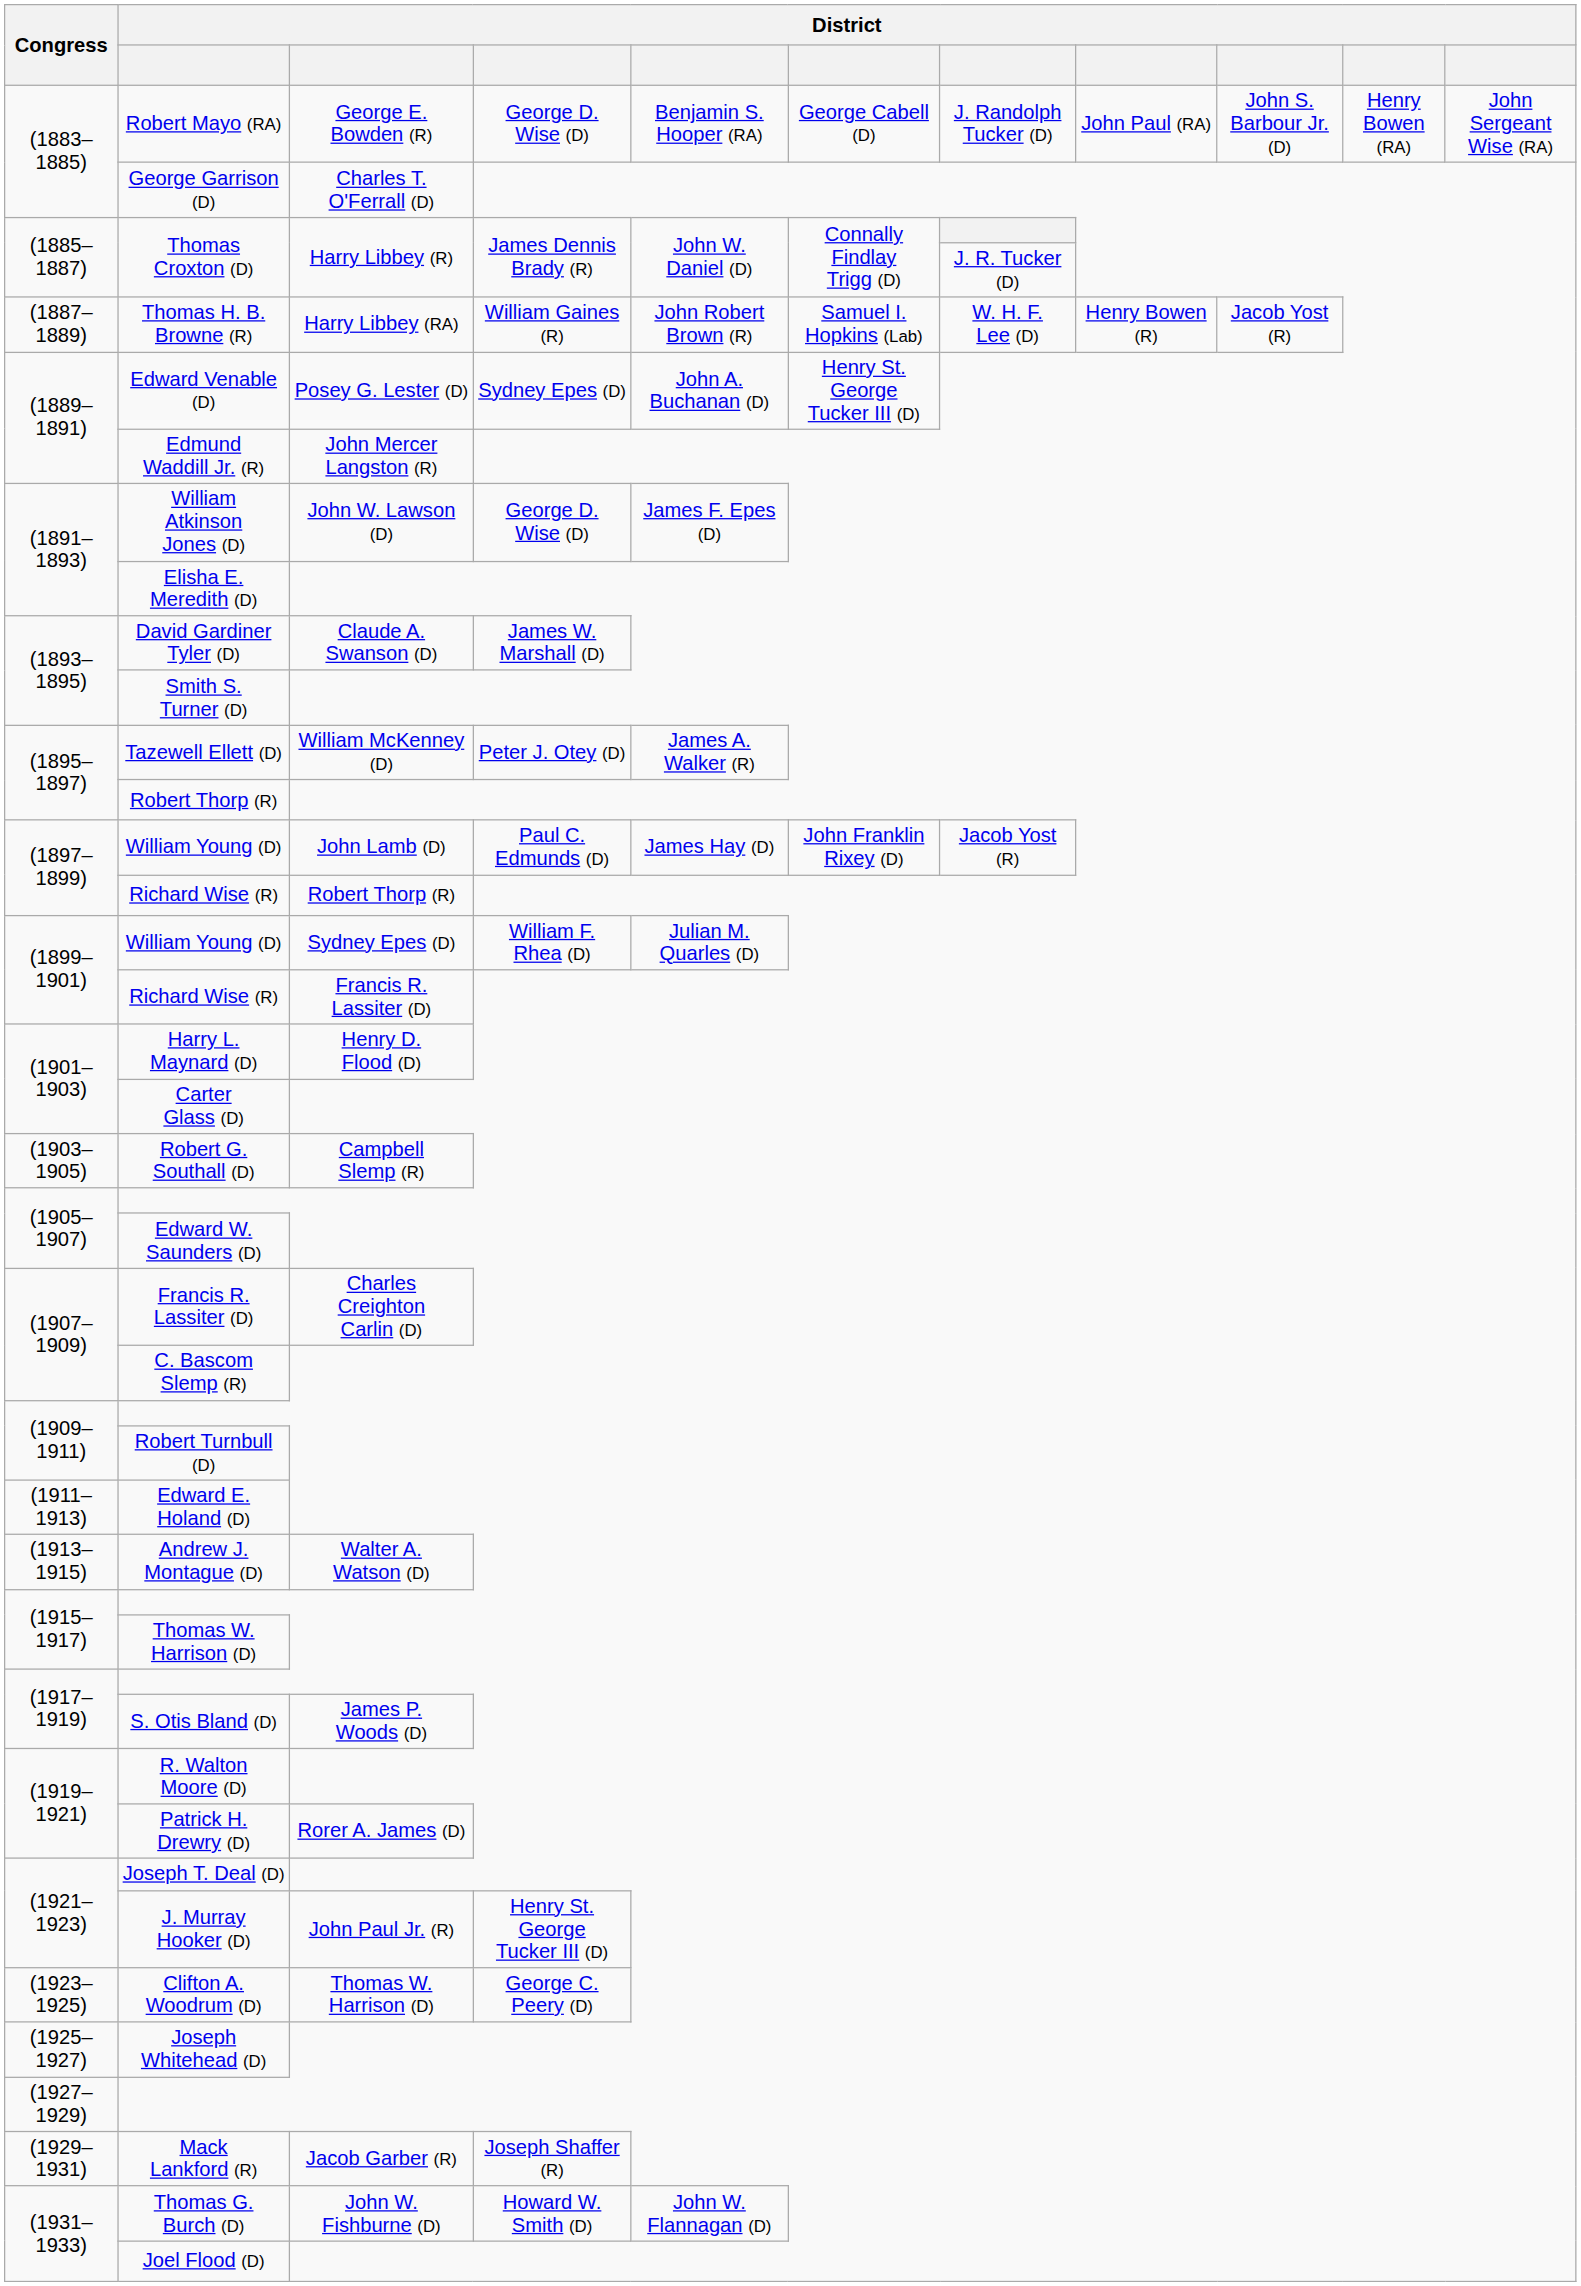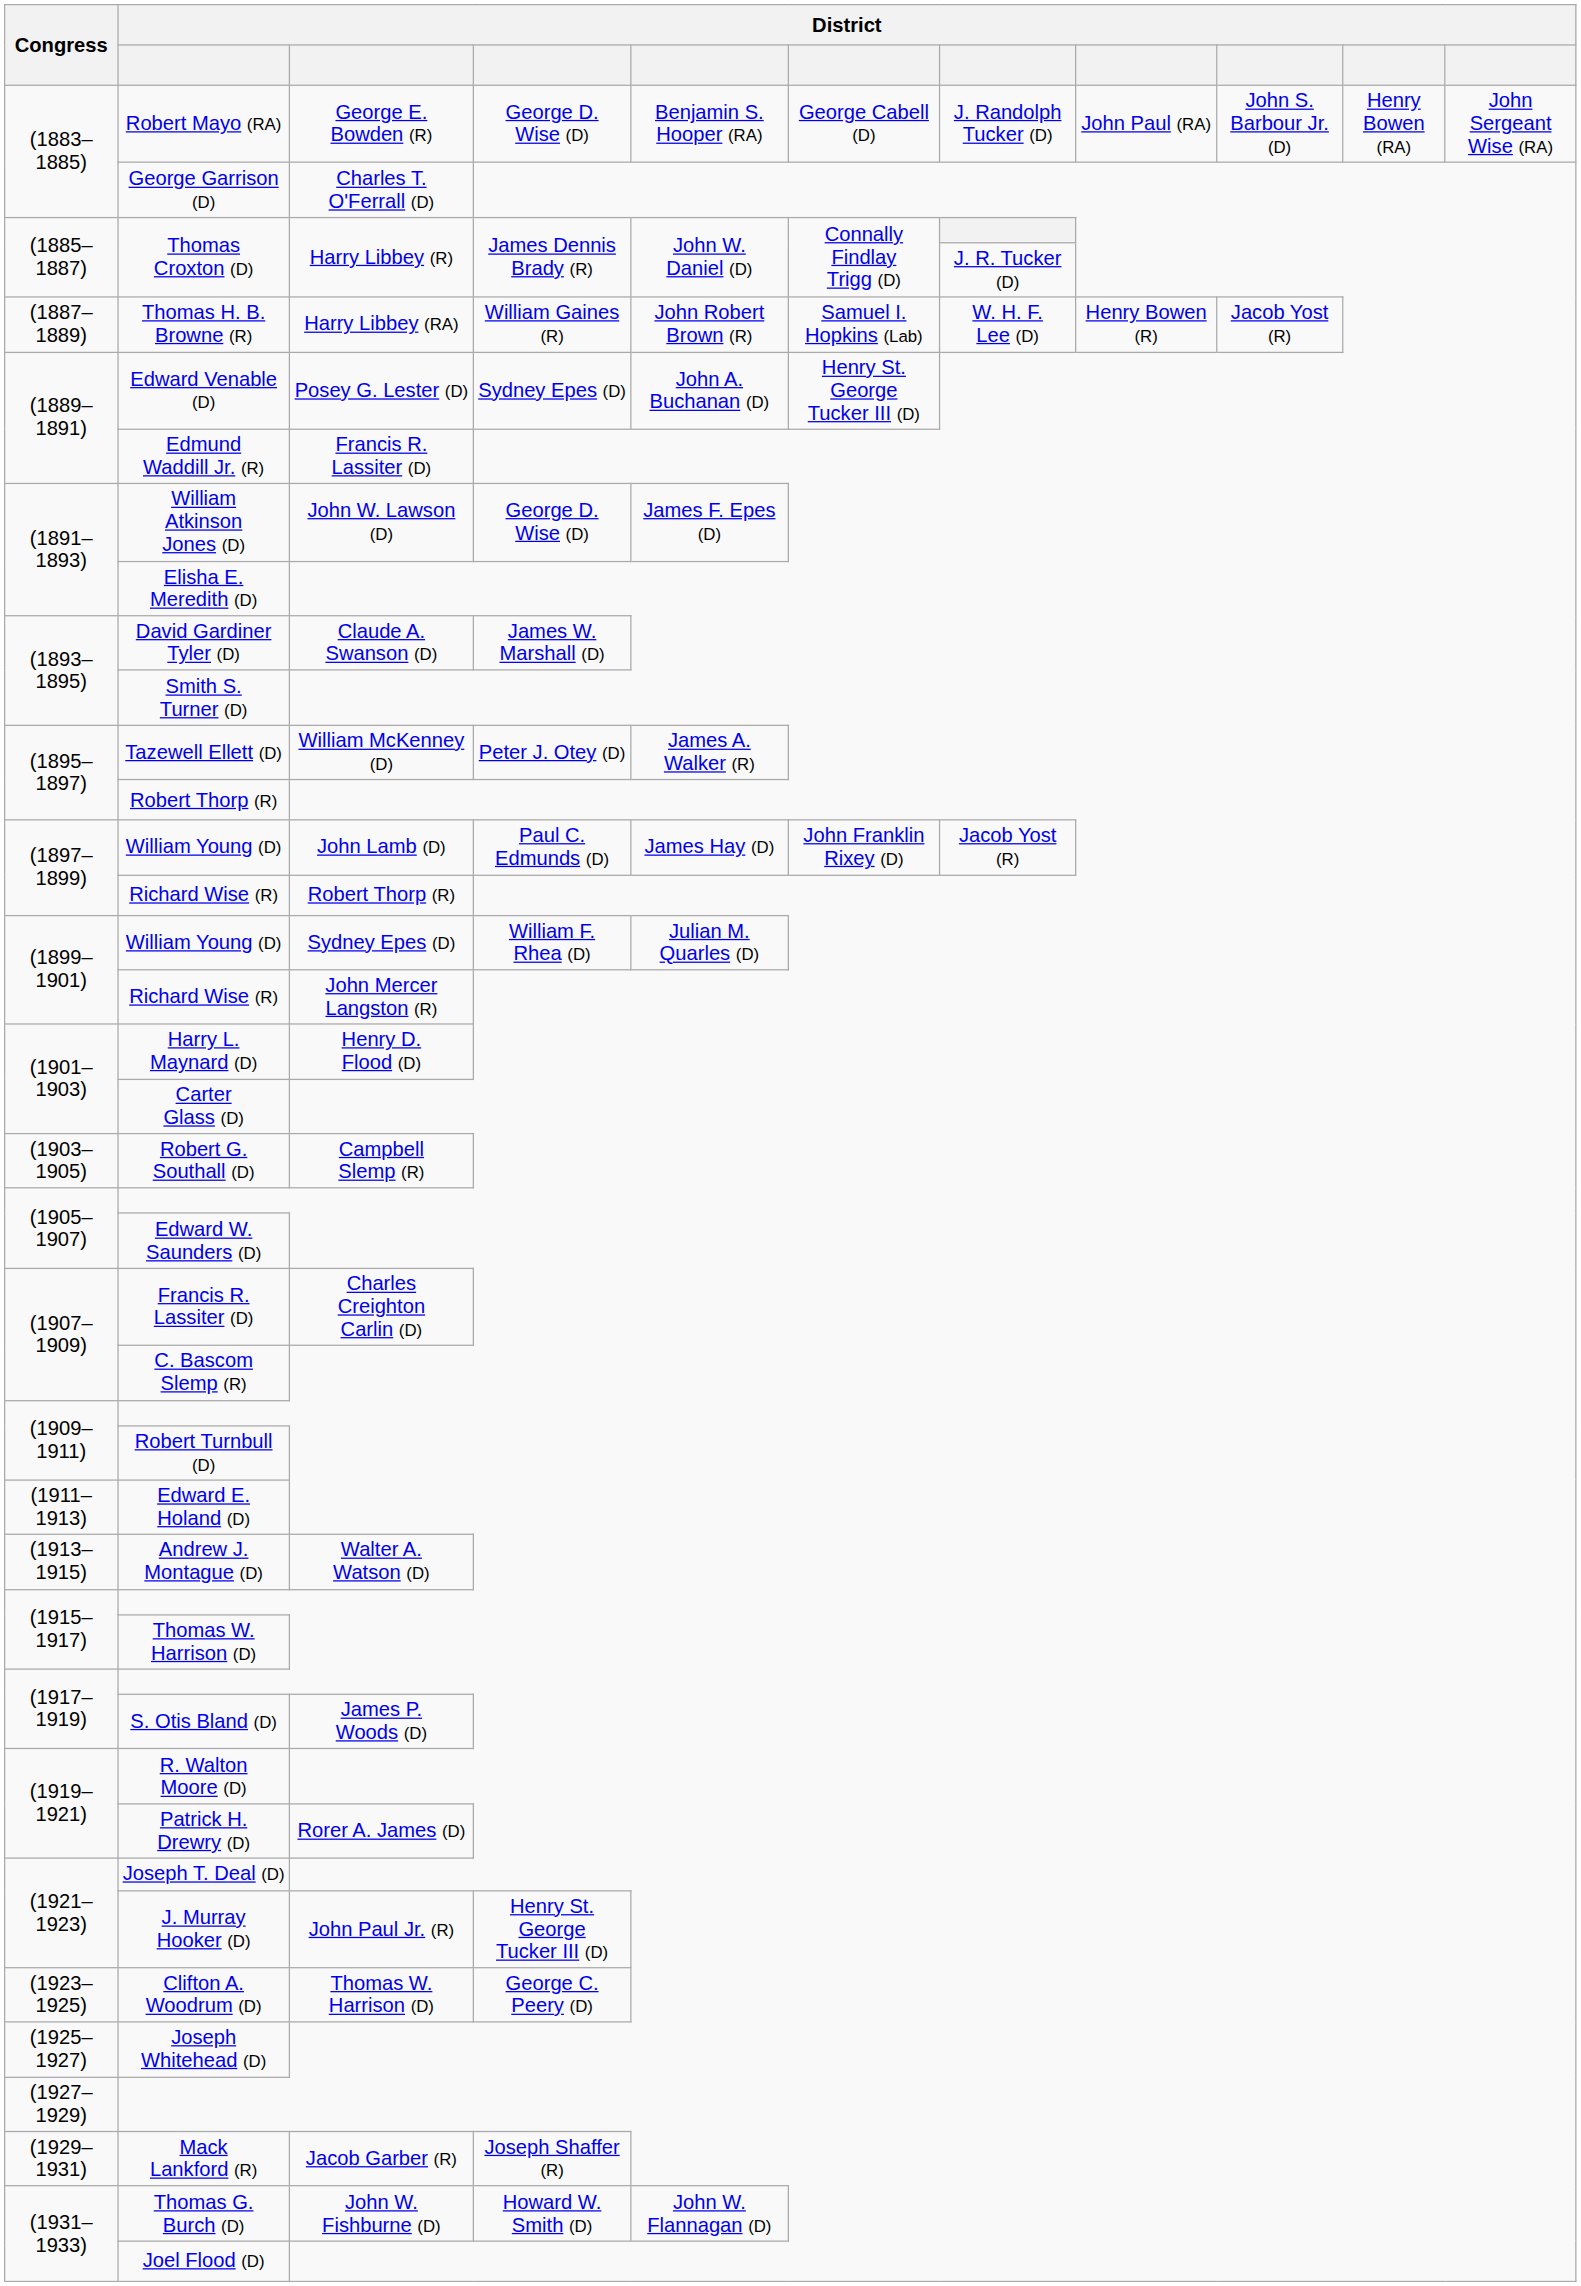Edmund Waddill Jr. (R) | column 3: John Mercer Langston (R) -> Francis R. Lassiter (D)
(1899–1901) / Richard Wise (R) | column 3: Francis R. Lassiter (D) -> John Mercer Langston (R)
